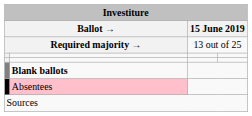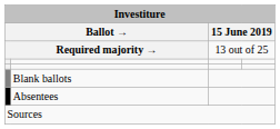Blank ballots | column 2: bold -> normal
Absentees | column 2: pink background -> no background
